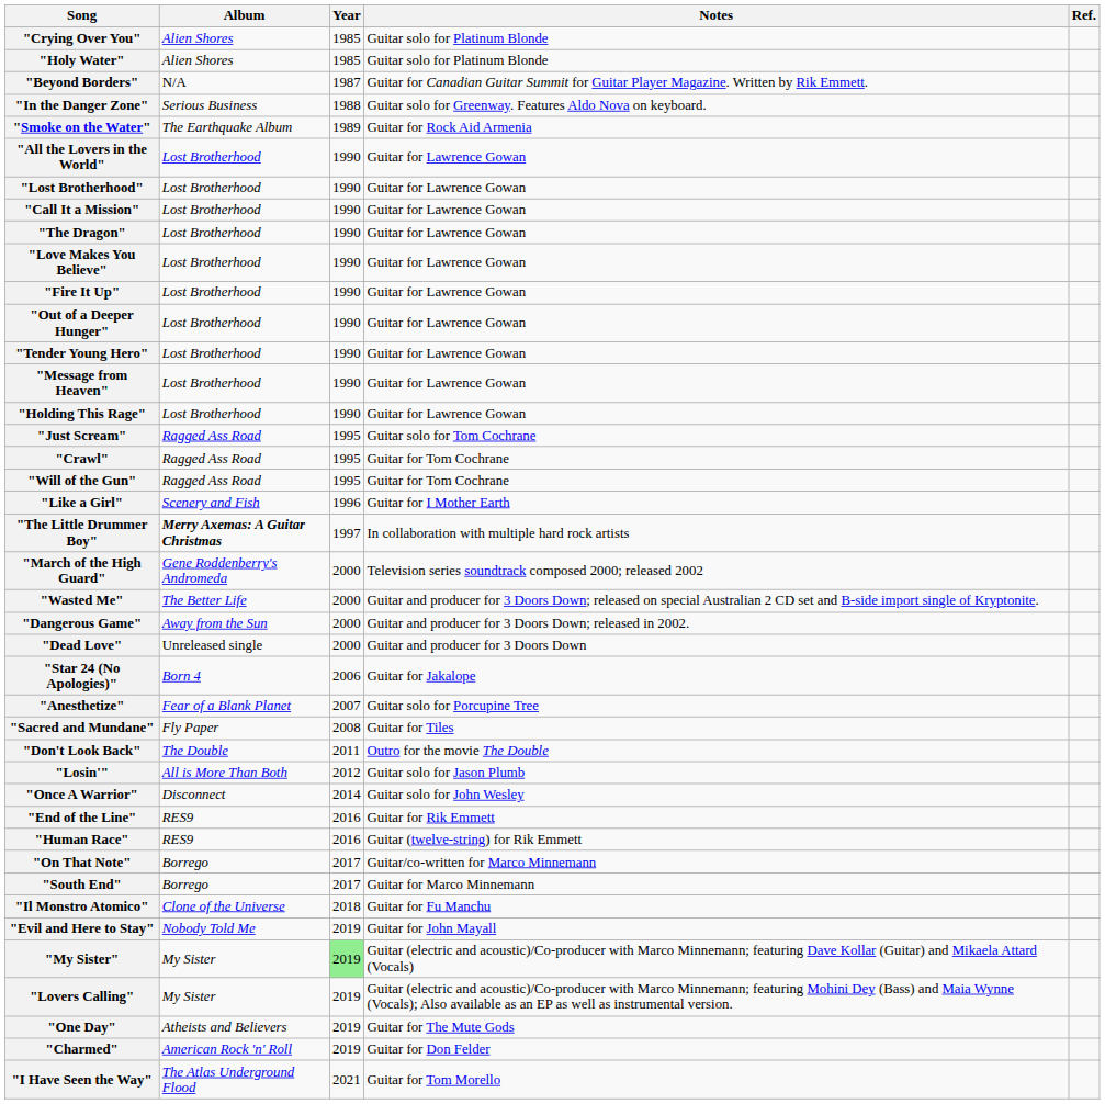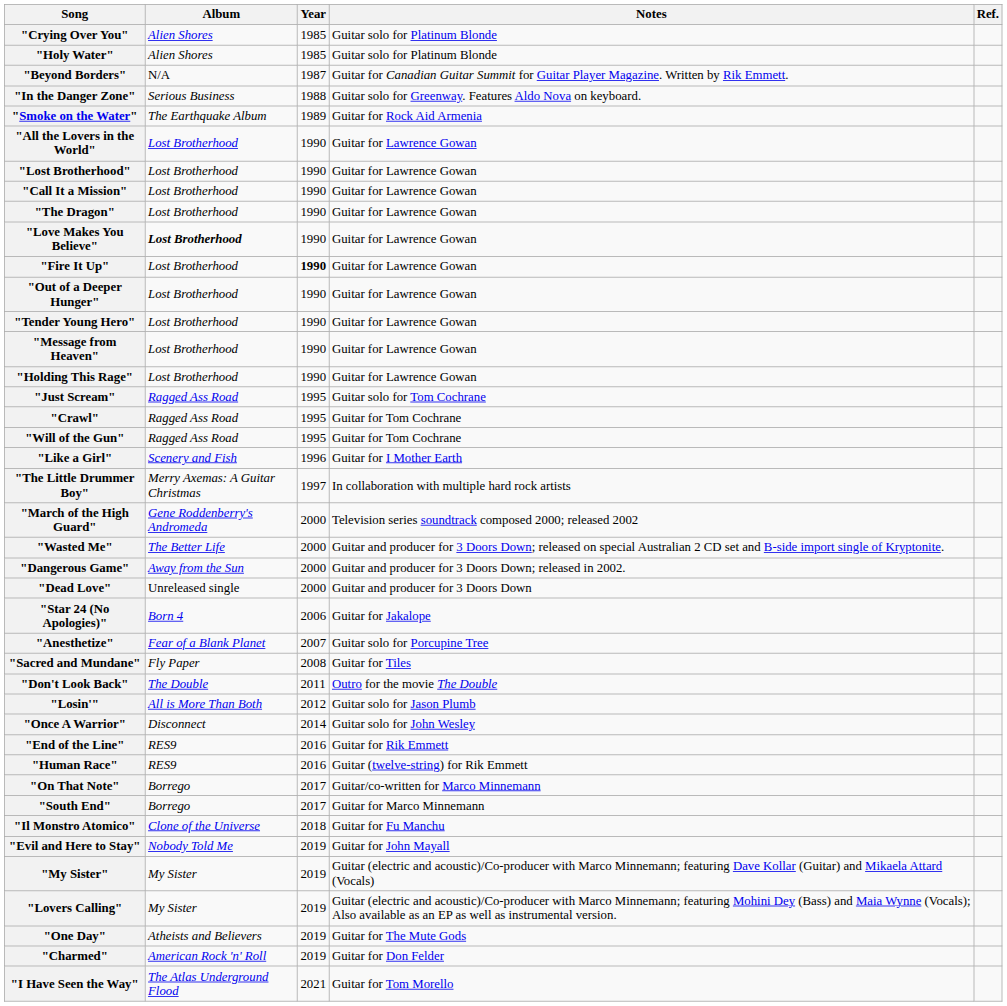"Love Makes You Believe" | Album: normal -> bold
"Fire It Up" | Year: normal -> bold
"The Little Drummer Boy" | Album: bold -> normal
"My Sister" | Year: lightgreen background -> no background
